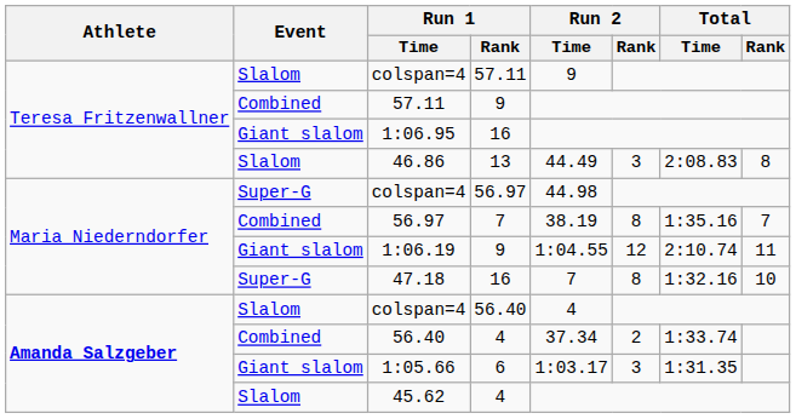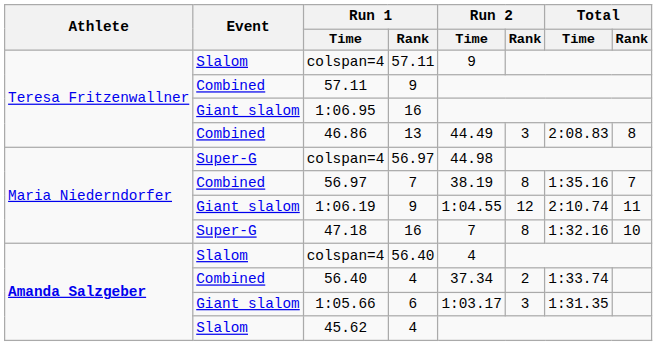46.86 | Event: Slalom -> Combined
